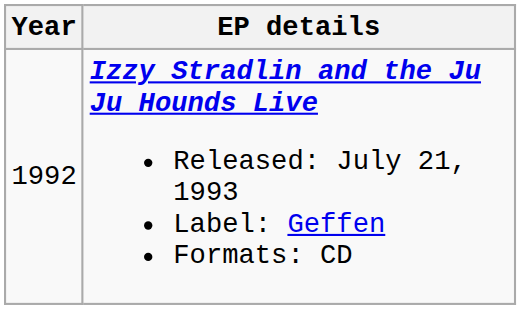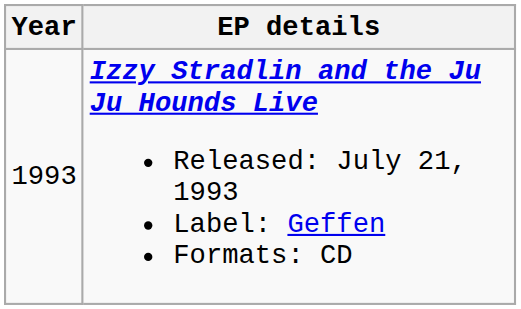row 2 | Year: 1992 -> 1993
